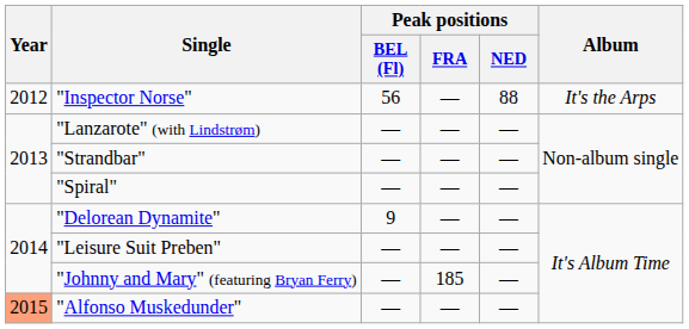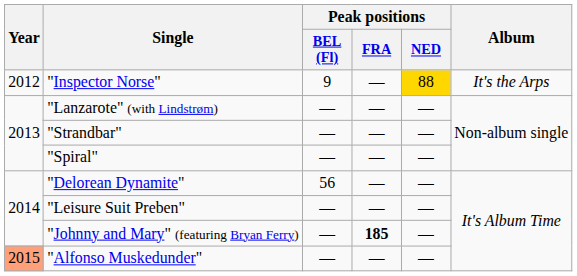"Inspector Norse" | Peak positions / BEL (Fl): 56 -> 9
"Inspector Norse" | Peak positions / NED: no background -> gold background
"Delorean Dynamite" | Peak positions / BEL (Fl): 9 -> 56
"Johnny and Mary" (featuring Bryan Ferry) | Peak positions / FRA: normal -> bold
